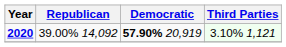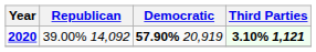2020 | Third Parties: normal -> bold
